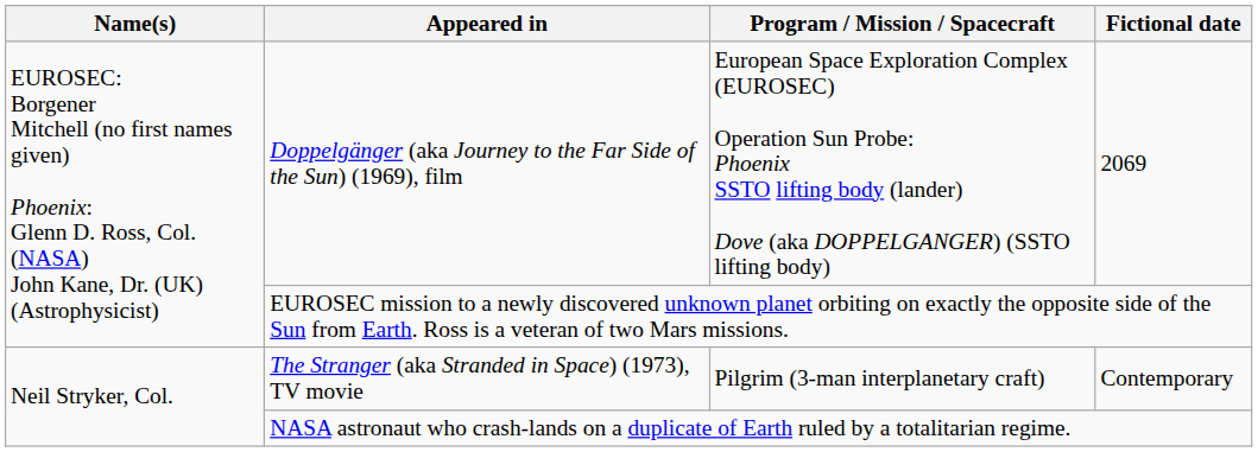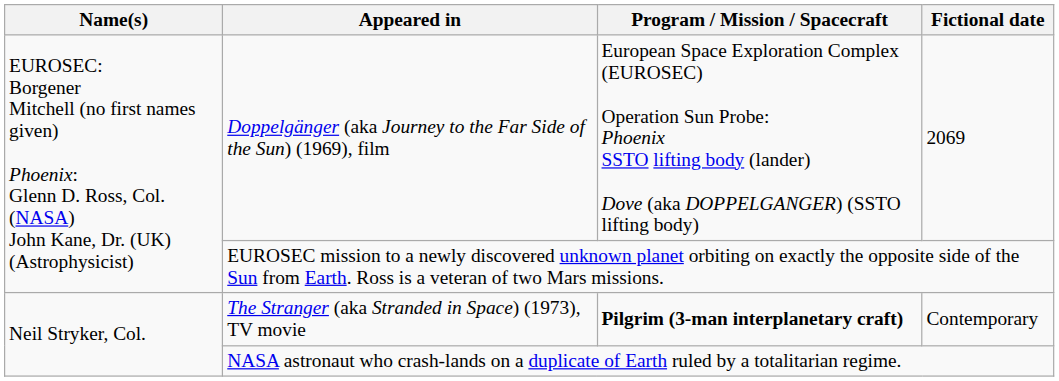The Stranger (aka Stranded in Space) (1973), TV movie | Program / Mission / Spacecraft: normal -> bold
